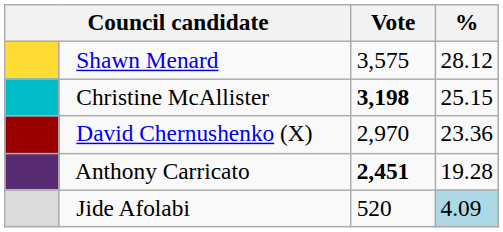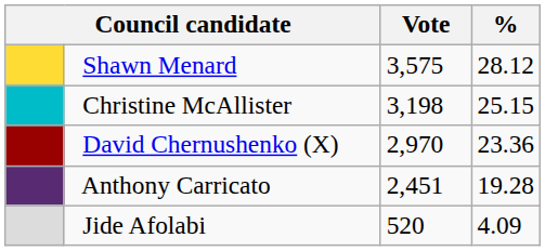Christine McAllister | Vote: bold -> normal
Anthony Carricato | Vote: bold -> normal
Jide Afolabi | %: lightblue background -> no background
